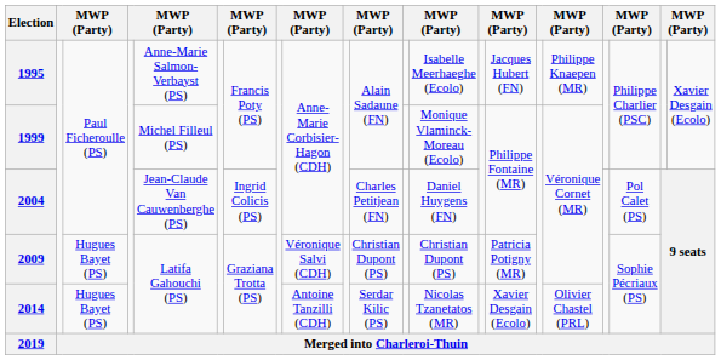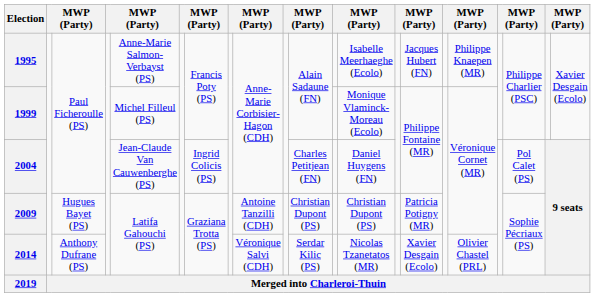2009 | column 9: Véronique Salvi (CDH) -> Antoine Tanzilli (CDH)
2014 | column 3: Hugues Bayet (PS) -> Anthony Dufrane (PS)
2014 | column 9: Antoine Tanzilli (CDH) -> Véronique Salvi (CDH)
